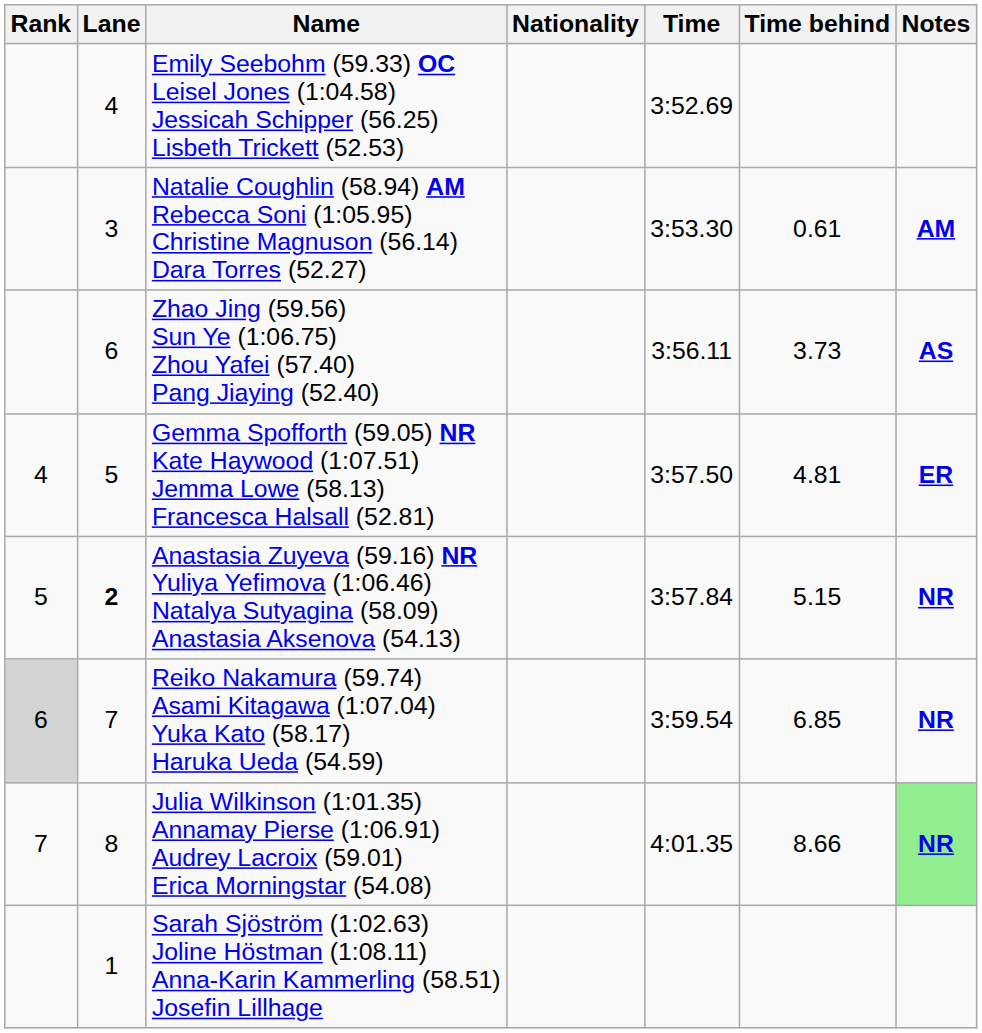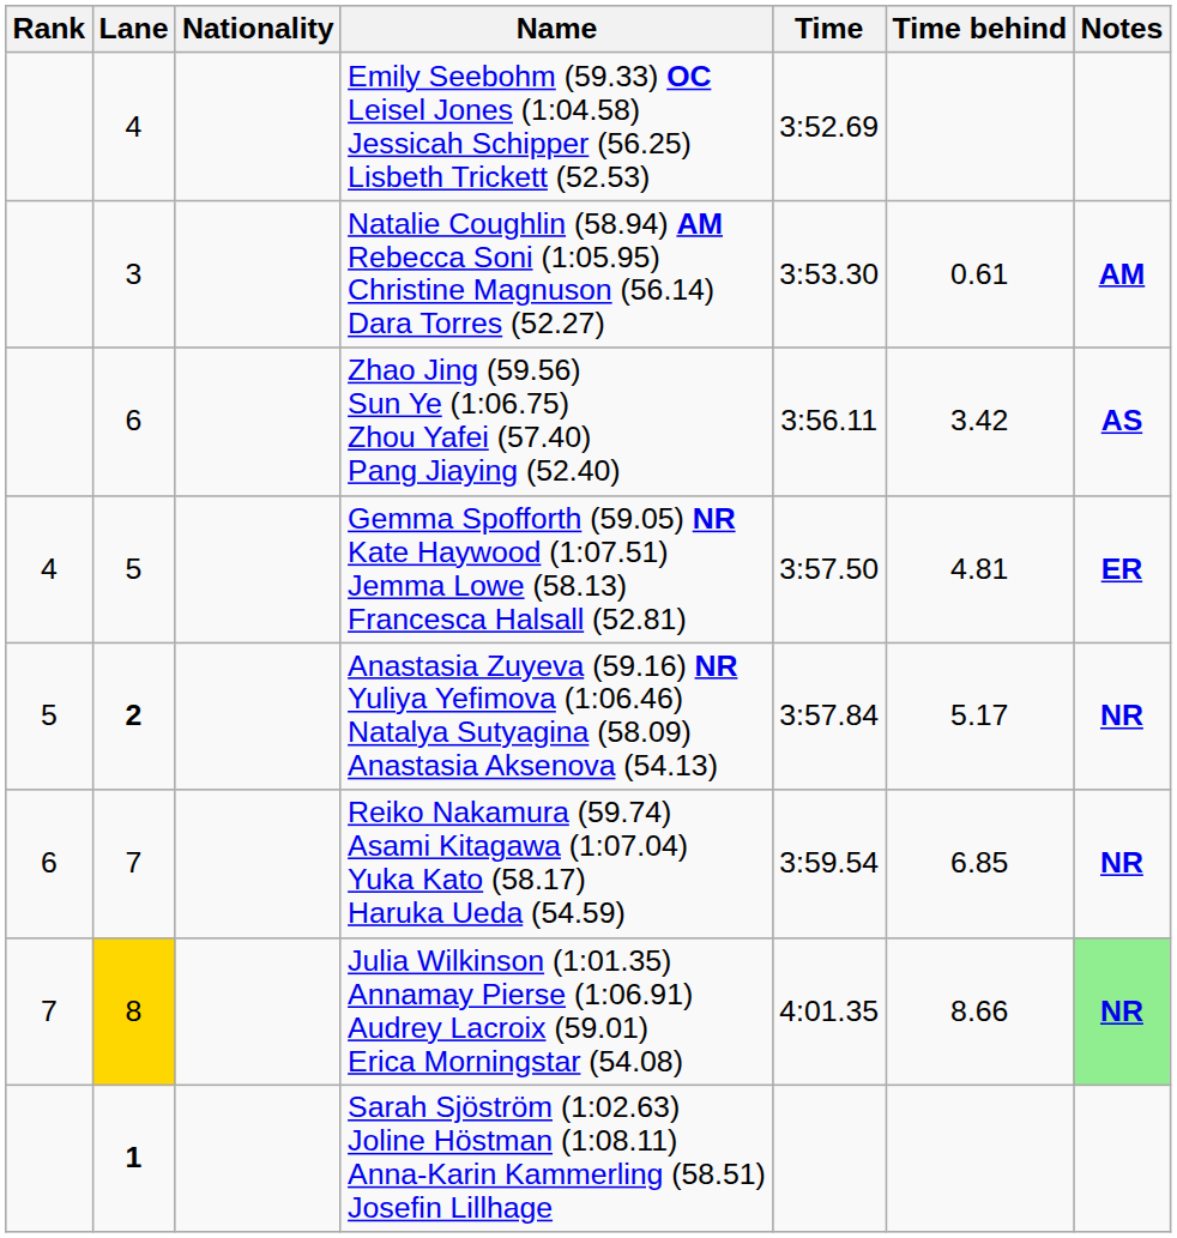columns swapped: Nationality <-> Name
row 4 | Time behind: 3.73 -> 3.42
row 6 | Time behind: 5.15 -> 5.17
row 7 | Rank: lightgrey background -> no background
row 8 | Lane: no background -> gold background
row 9 | Lane: normal -> bold
